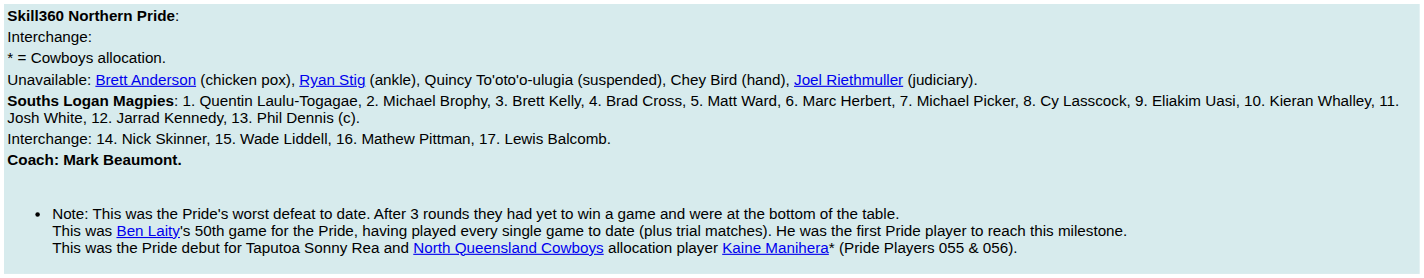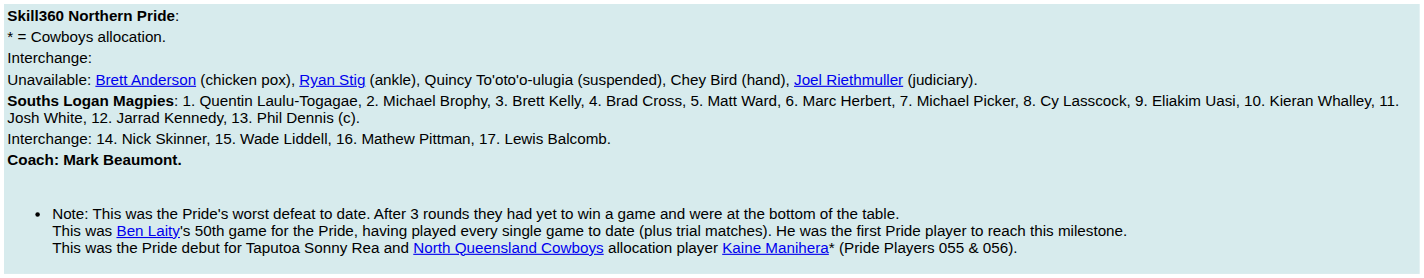row 2 | column 1: Interchange: -> * = Cowboys allocation.
row 3 | column 1: * = Cowboys allocation. -> Interchange:
